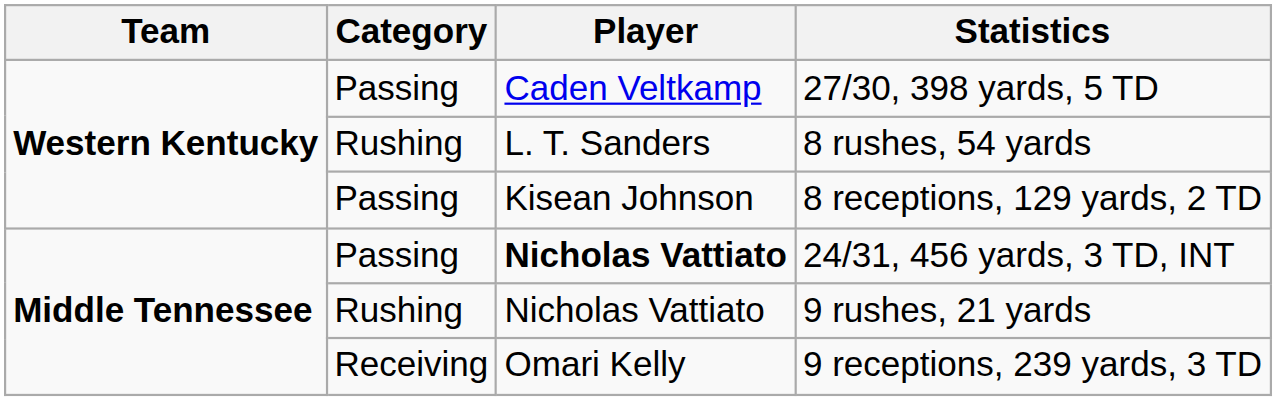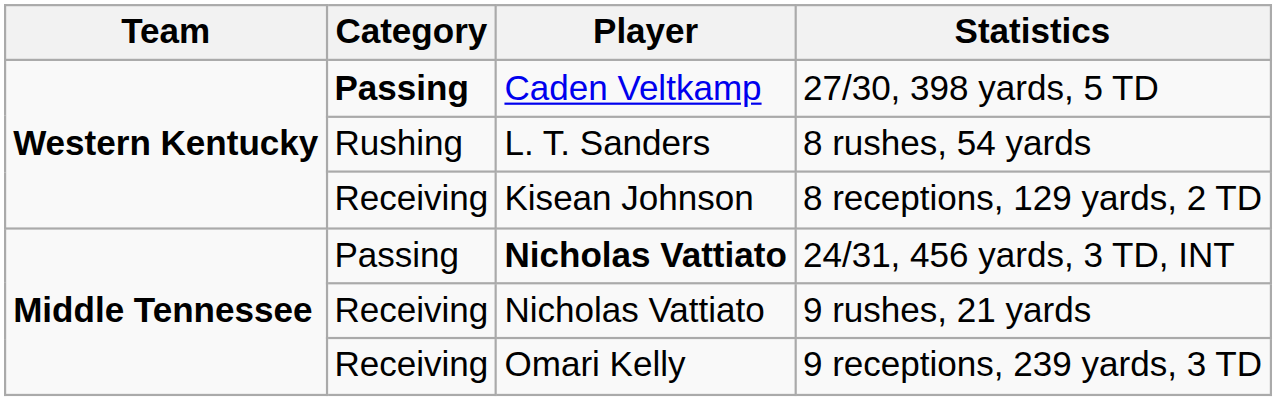27/30, 398 yards, 5 TD | Category: normal -> bold
8 receptions, 129 yards, 2 TD | Category: Passing -> Receiving
9 rushes, 21 yards | Category: Rushing -> Receiving
